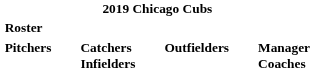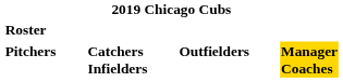Pitchers | column 4: no background -> gold background
